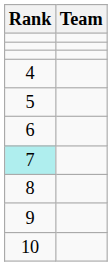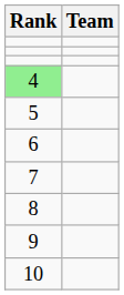row 5 | Rank: no background -> lightgreen background
row 8 | Rank: paleturquoise background -> no background
